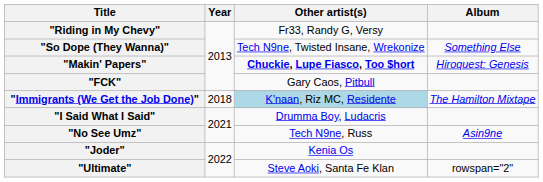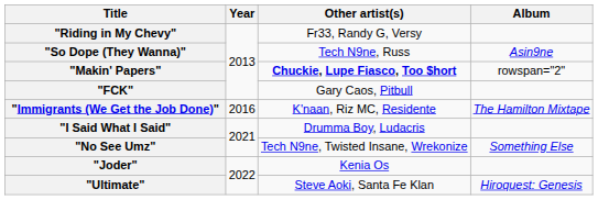"So Dope (They Wanna)" | Other artist(s): Tech N9ne, Twisted Insane, Wrekonize -> Tech N9ne, Russ
"So Dope (They Wanna)" | Album: Something Else -> Asin9ne
"Makin' Papers" | Album: Hiroquest: Genesis -> rowspan="2"
"Immigrants (We Get the Job Done)" | Year: 2018 -> 2016
"Immigrants (We Get the Job Done)" | Other artist(s): lightblue background -> no background
"No See Umz" | Other artist(s): Tech N9ne, Russ -> Tech N9ne, Twisted Insane, Wrekonize
"No See Umz" | Album: Asin9ne -> Something Else
"Ultimate" | Album: rowspan="2" -> Hiroquest: Genesis
